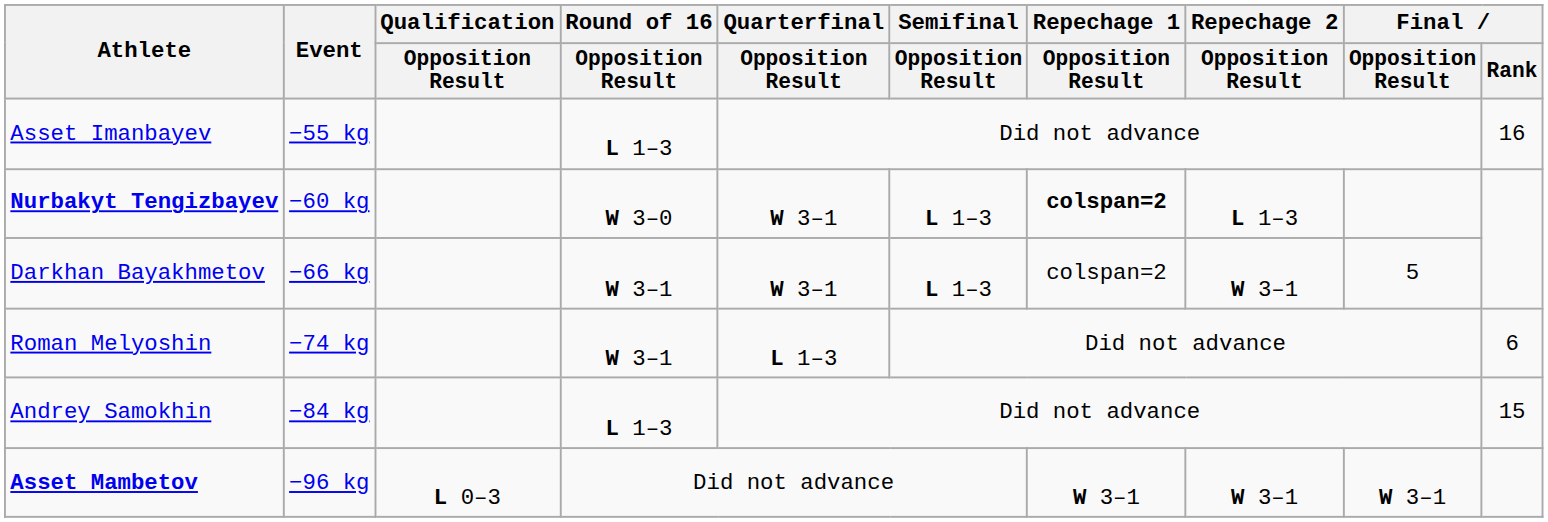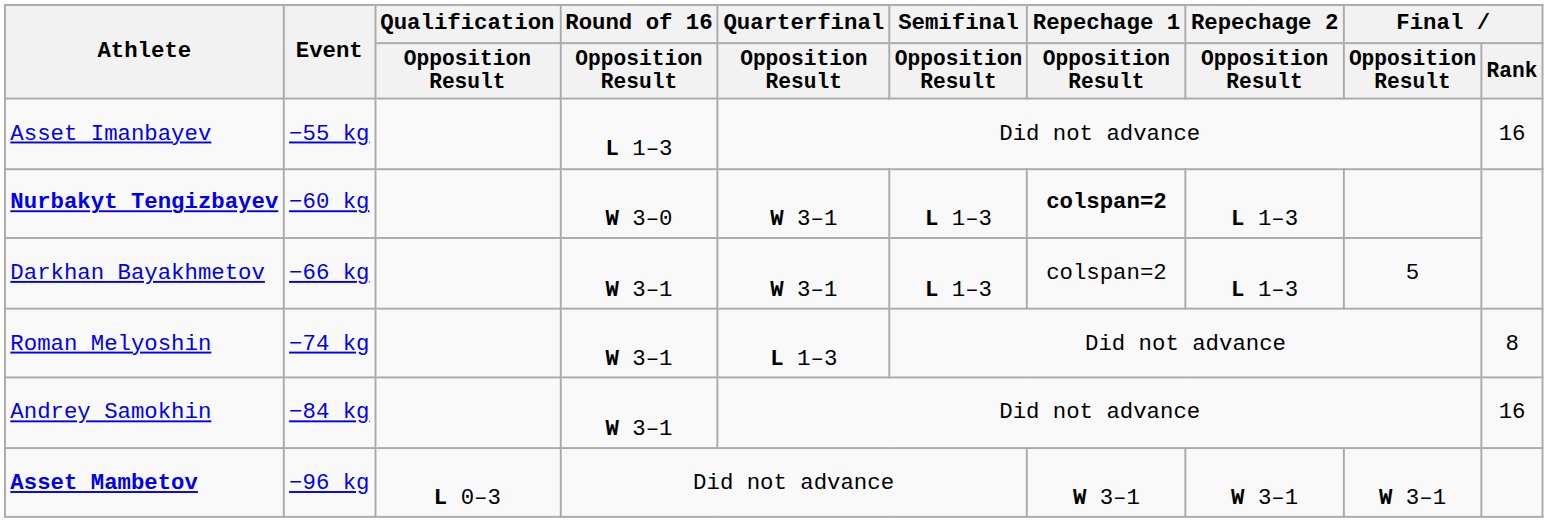Darkhan Bayakhmetov | Repechage 2 / Opposition Result: W 3–1 -> L 1–3
Roman Melyoshin | Final / Rank: 6 -> 8
Andrey Samokhin | Round of 16 / Opposition Result: L 1–3 -> W 3–1
Andrey Samokhin | Final / Rank: 15 -> 16
